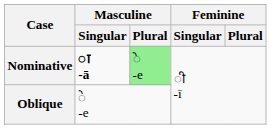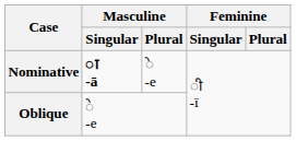Nominative | Masculine / Plural: lightgreen background -> no background
